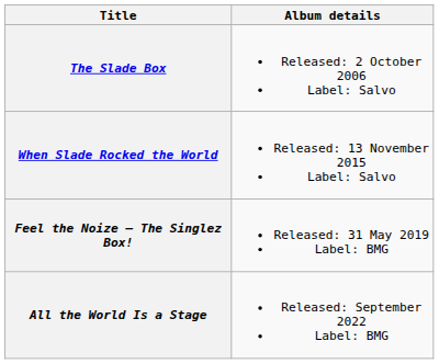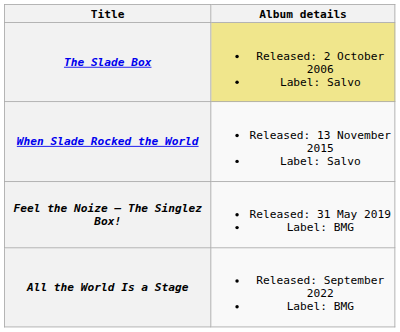The Slade Box | Album details: no background -> khaki background
